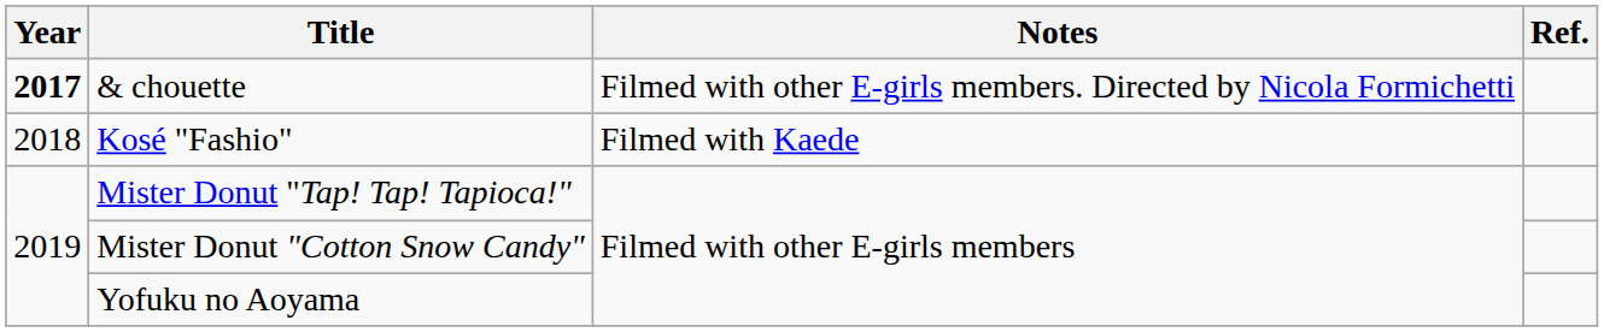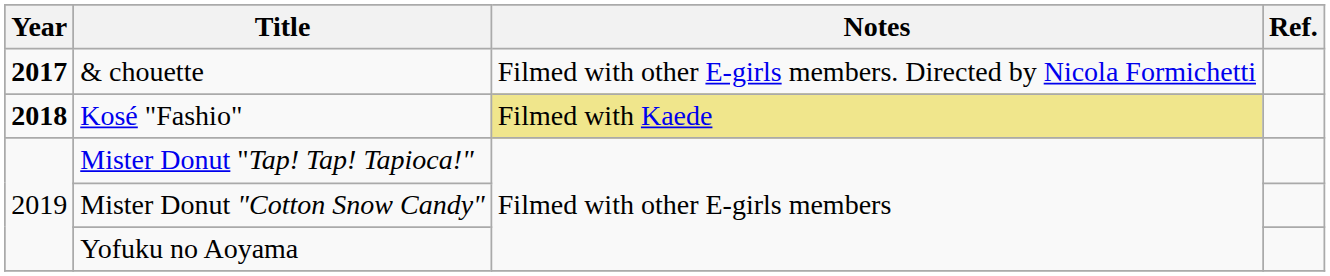Kosé "Fashio" | Year: normal -> bold
Kosé "Fashio" | Notes: no background -> khaki background
